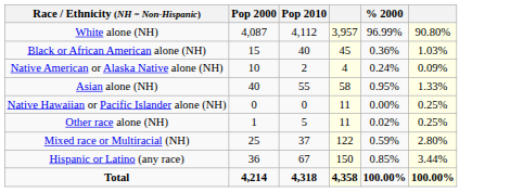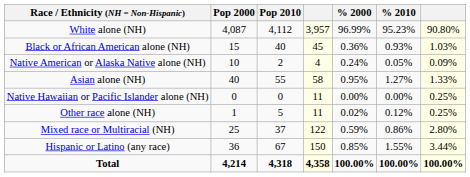+ column: % 2010 | 95.23% | 0.93% | 0.05% | 1.27% | 0.00% | 0.12% | 0.86% | 1.55% | 100.00%
